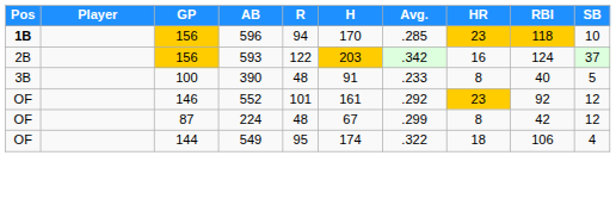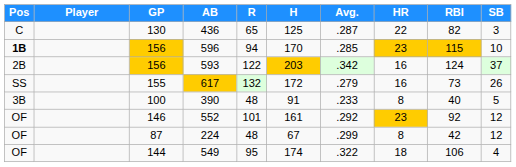+ row: C | 130 | 436 | 65 | 125 | .287 | 22 | 82 | 3
596 | RBI: 118 -> 115
+ row: SS | 155 | 617 | 132 | 172 | .279 | 16 | 73 | 26
